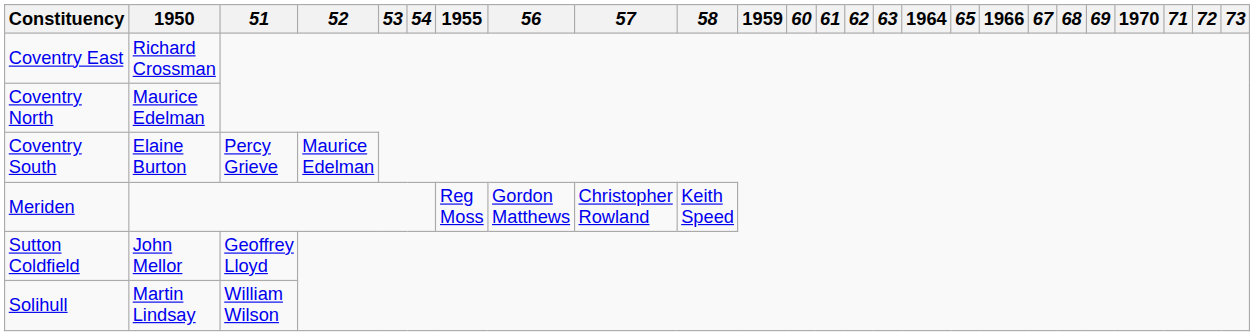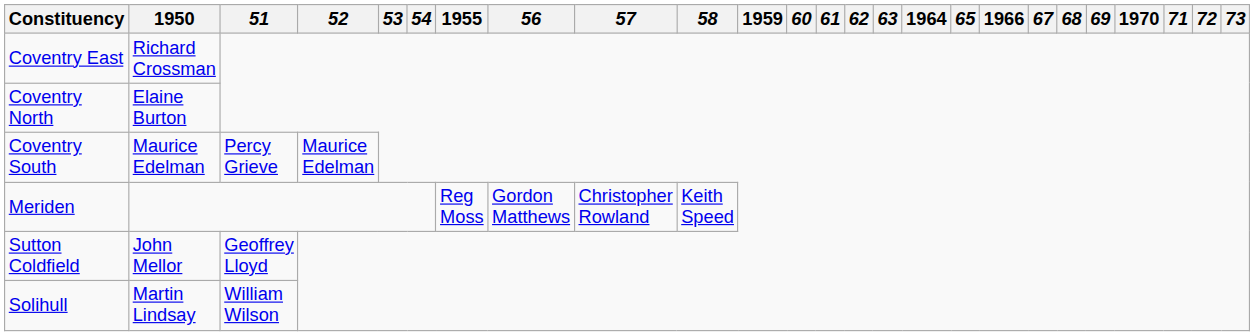Coventry North | 1950: Maurice Edelman -> Elaine Burton
Coventry South | 1950: Elaine Burton -> Maurice Edelman
